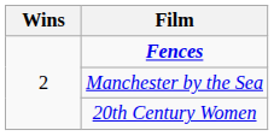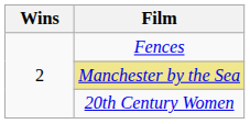Fences | Film: bold -> normal
Manchester by the Sea | Film: no background -> khaki background
